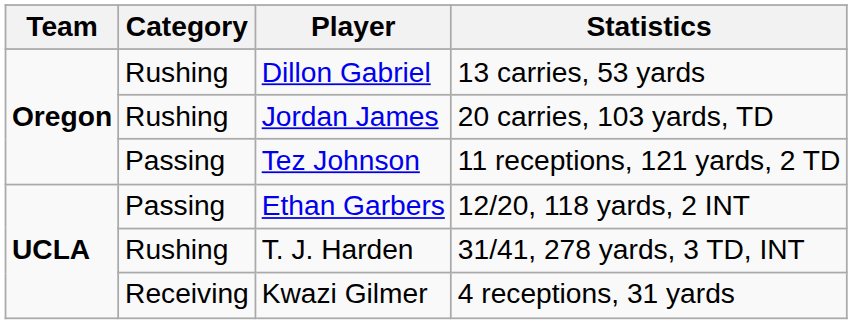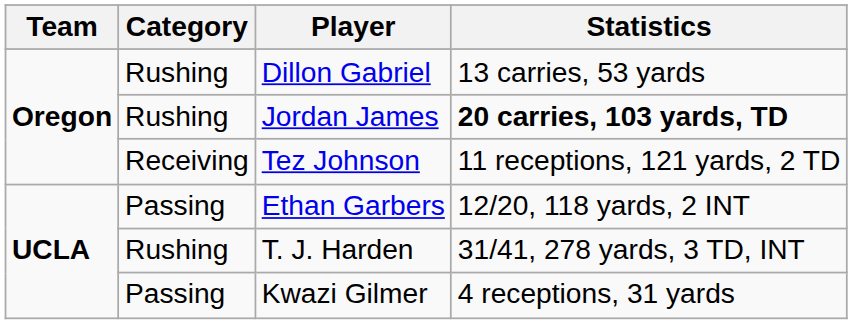Jordan James | Statistics: normal -> bold
Tez Johnson | Category: Passing -> Receiving
Kwazi Gilmer | Category: Receiving -> Passing
